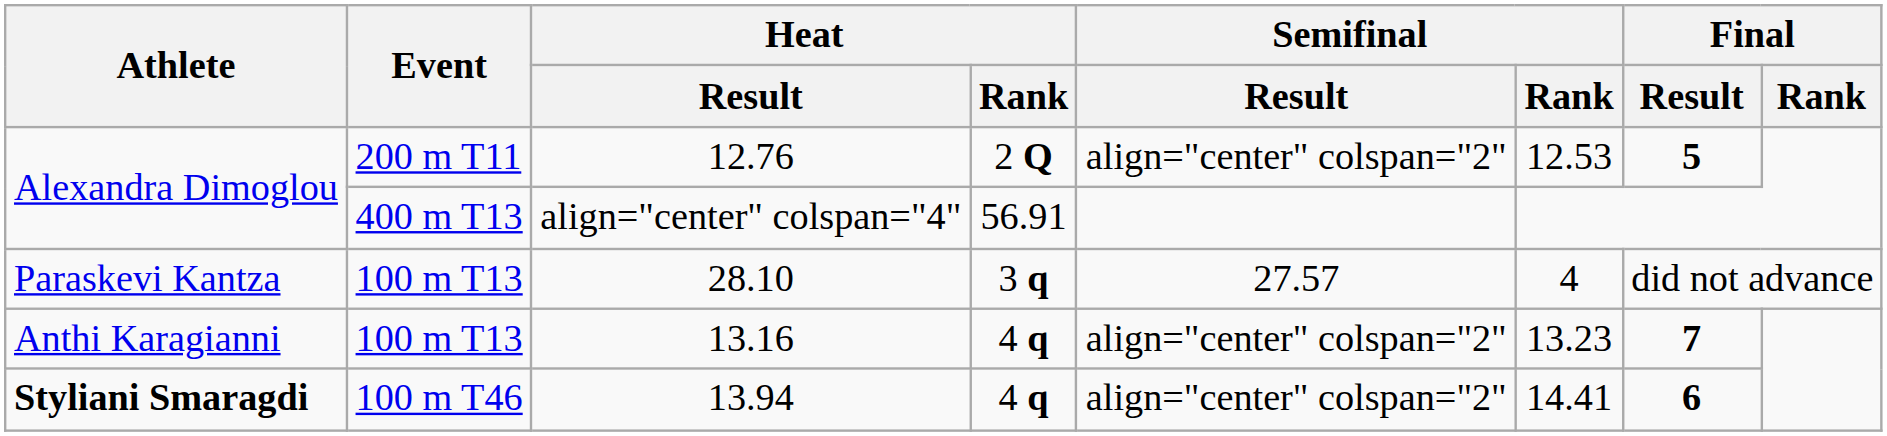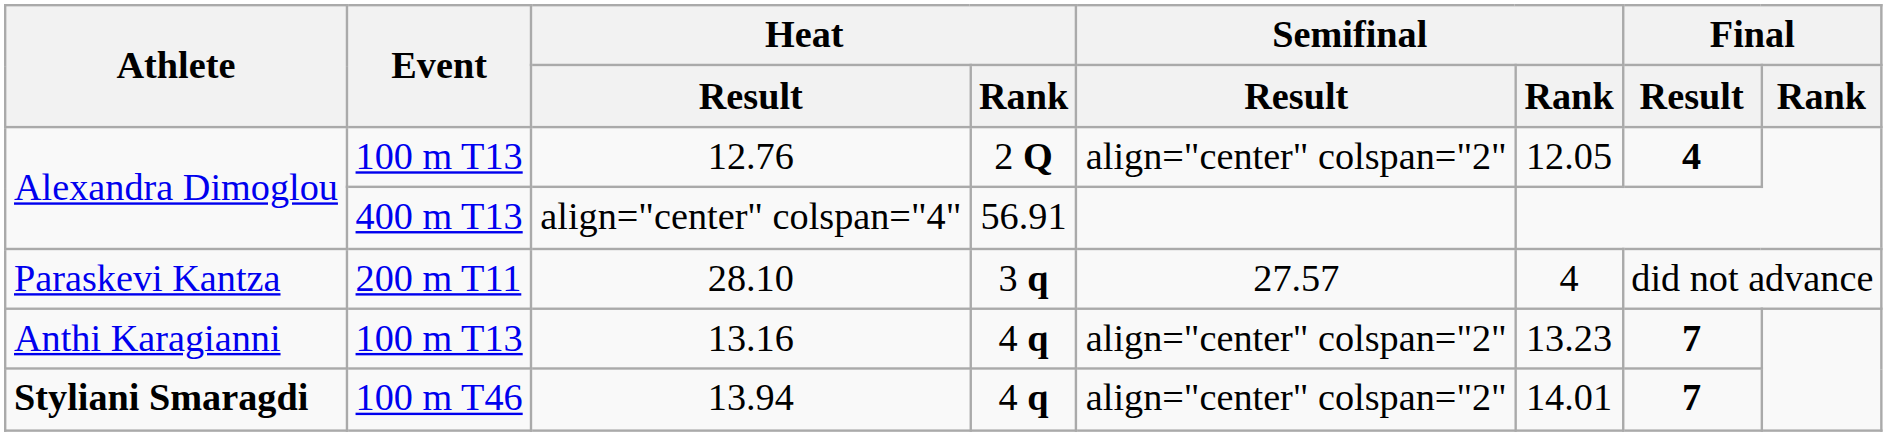12.76 | Event: 200 m T11 -> 100 m T13
12.76 | Semifinal / Rank: 12.53 -> 12.05
12.76 | Final / Result: 5 -> 4
28.10 | Event: 100 m T13 -> 200 m T11
13.94 | Semifinal / Rank: 14.41 -> 14.01
13.94 | Final / Result: 6 -> 7
